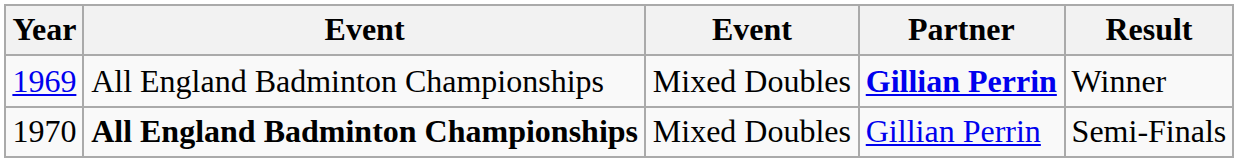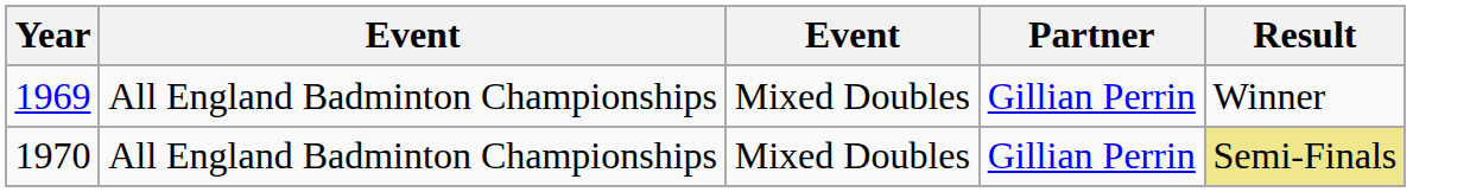row 2 | Partner: bold -> normal
row 3 | column 2: bold -> normal
row 3 | Result: no background -> khaki background
